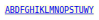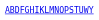row 1 | column 1: lightyellow background -> no background
